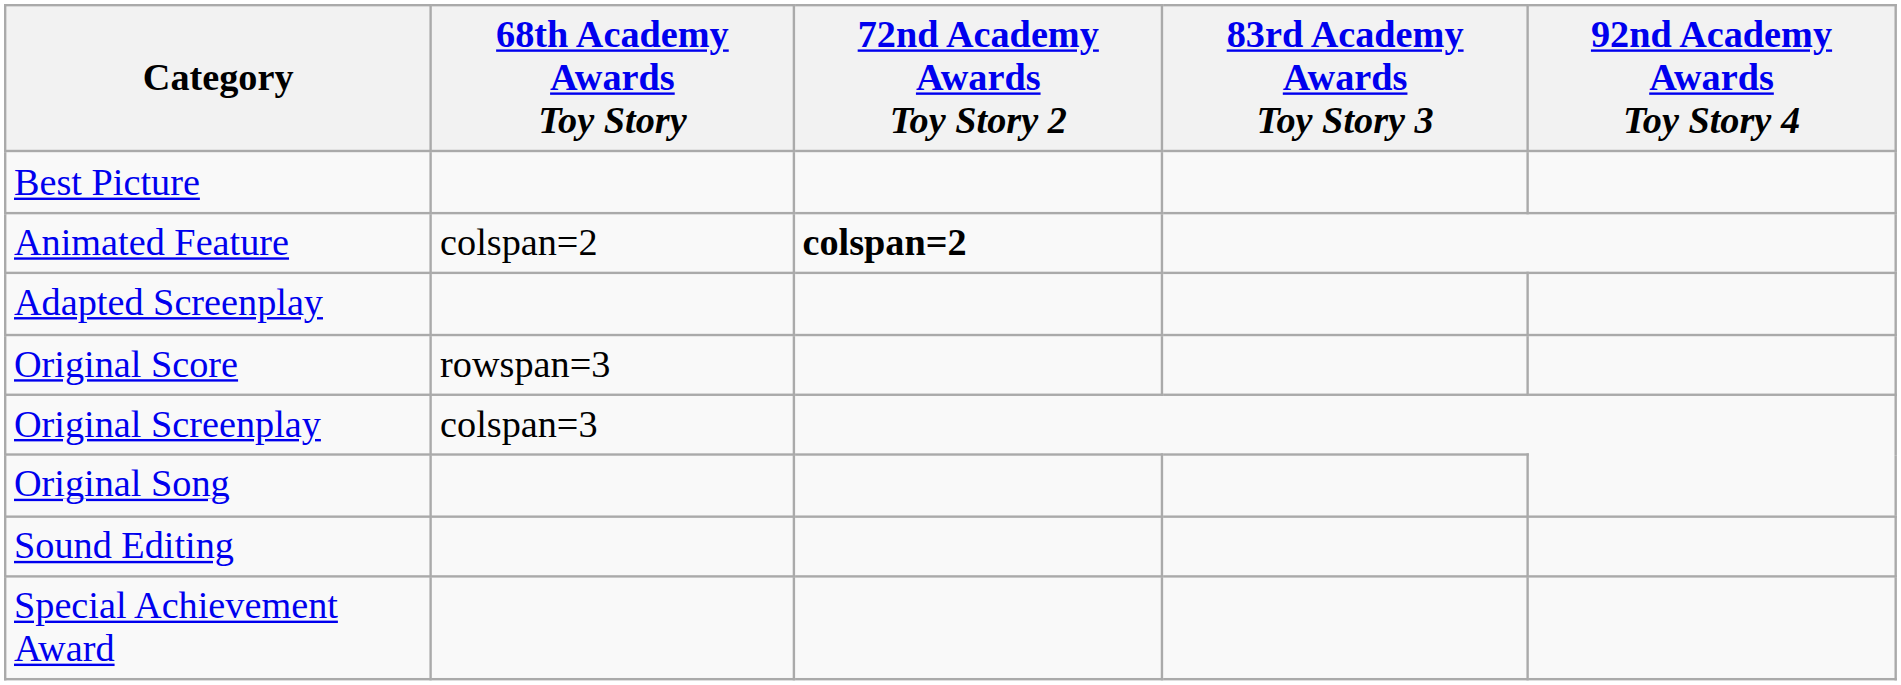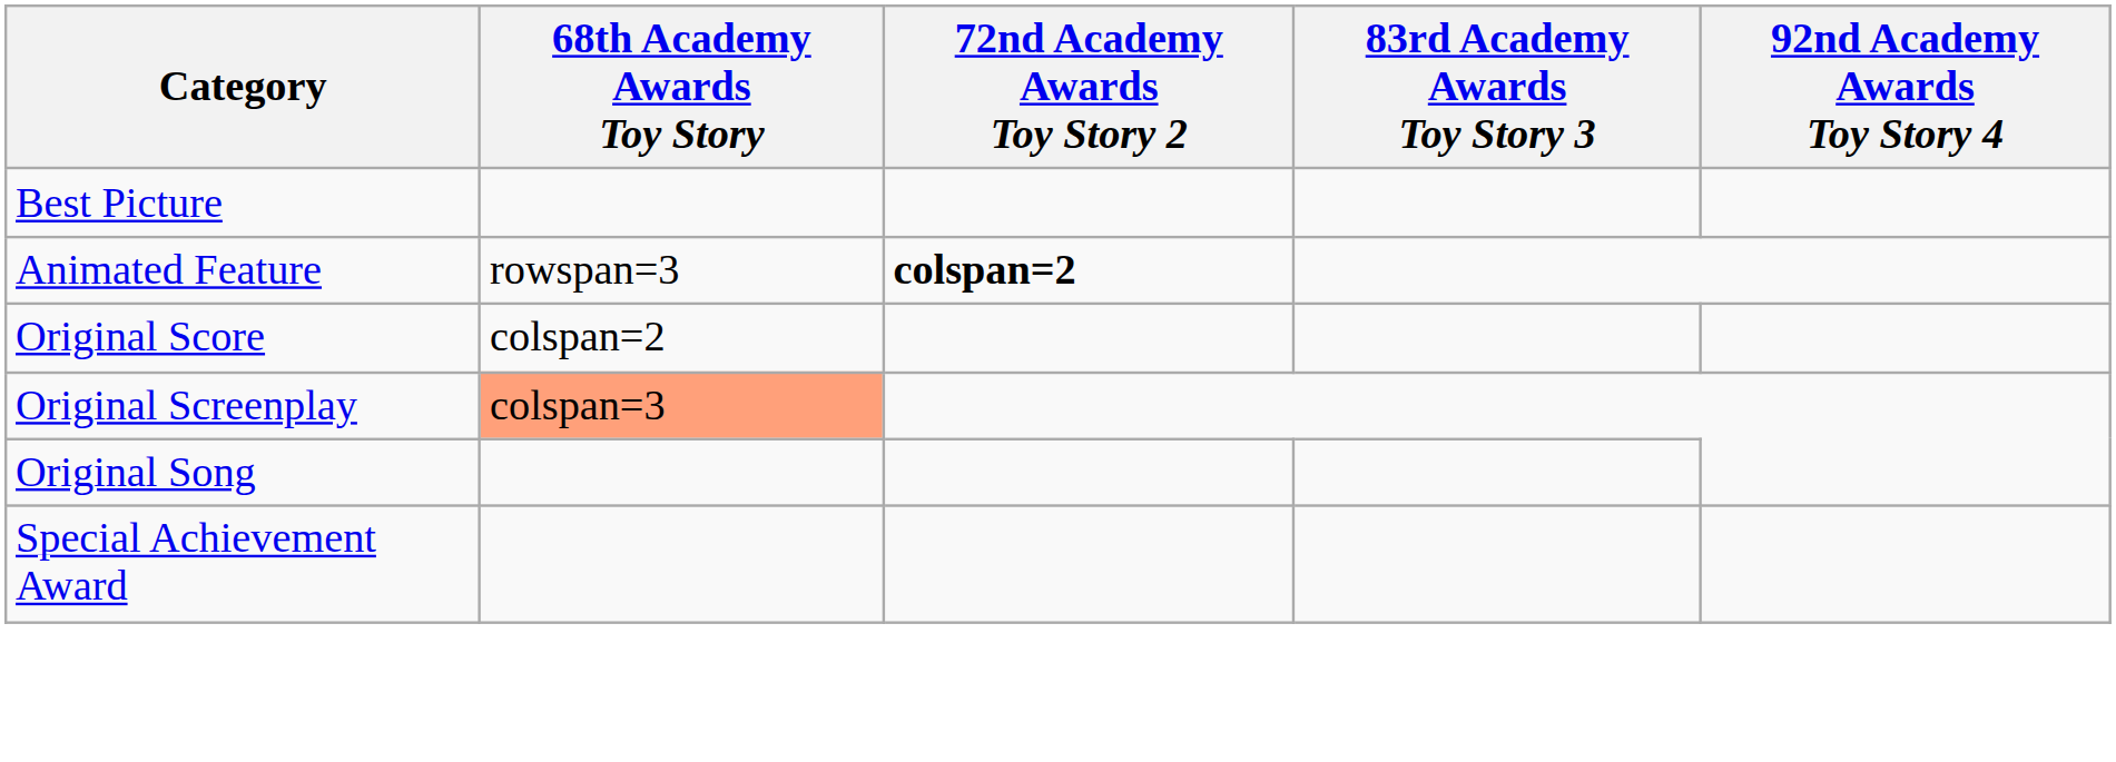Animated Feature | 68th Academy Awards Toy Story: colspan=2 -> rowspan=3
- row: Adapted Screenplay
Original Score | 68th Academy Awards Toy Story: rowspan=3 -> colspan=2
Original Screenplay | 68th Academy Awards Toy Story: no background -> lightsalmon background
- row: Sound Editing
